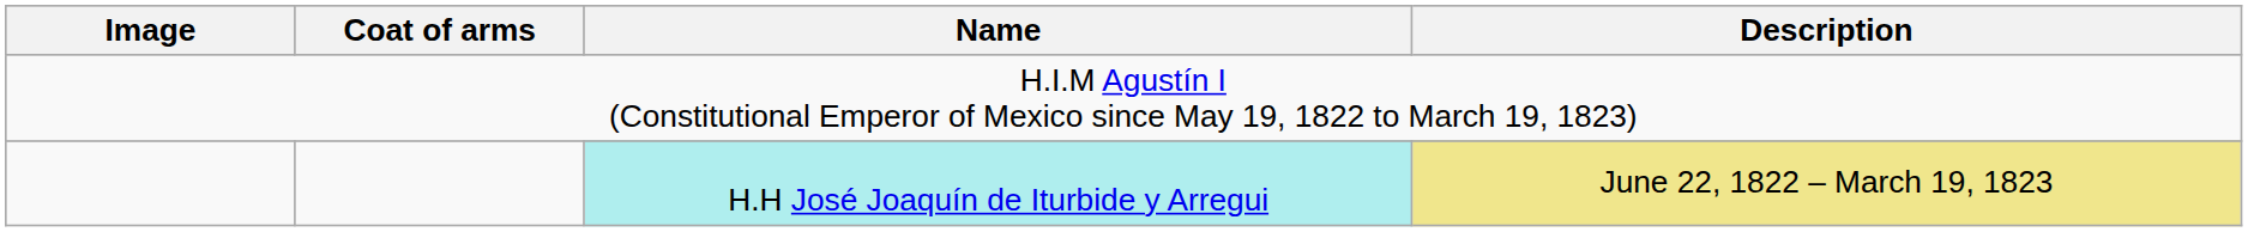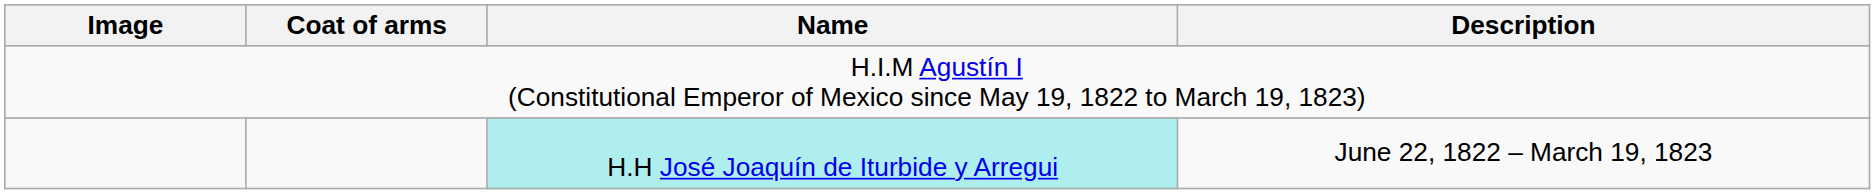row 3 | Description: khaki background -> no background
